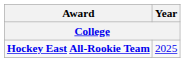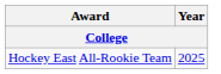row 3 | Award: bold -> normal
